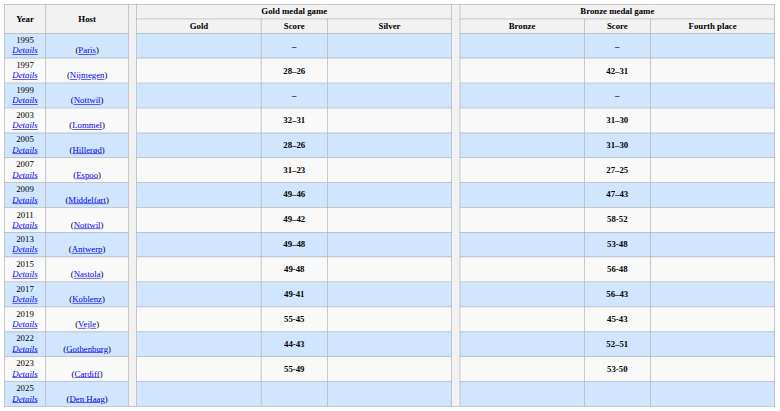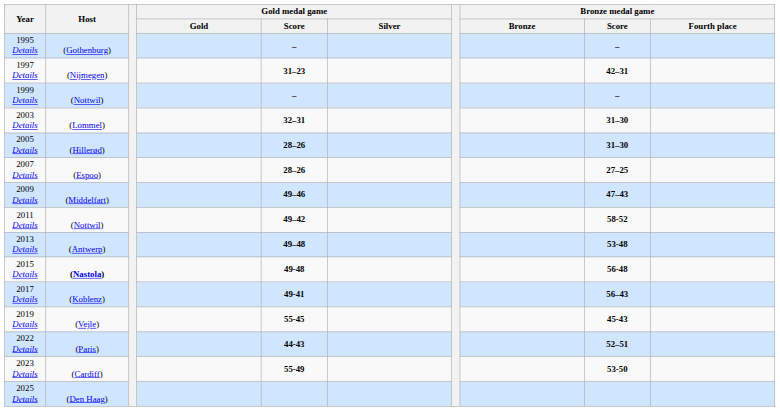1995 Details | Host: (Paris) -> (Gothenburg)
1997 Details | Gold medal game / Score: 28–26 -> 31–23
2007 Details | Gold medal game / Score: 31–23 -> 28–26
2015 Details | Host: normal -> bold
2022 Details | Host: (Gothenburg) -> (Paris)
